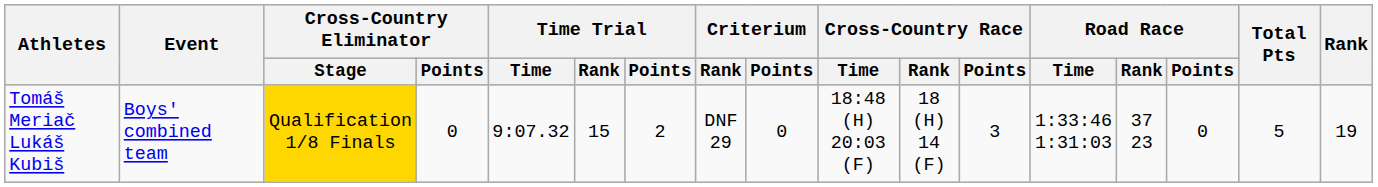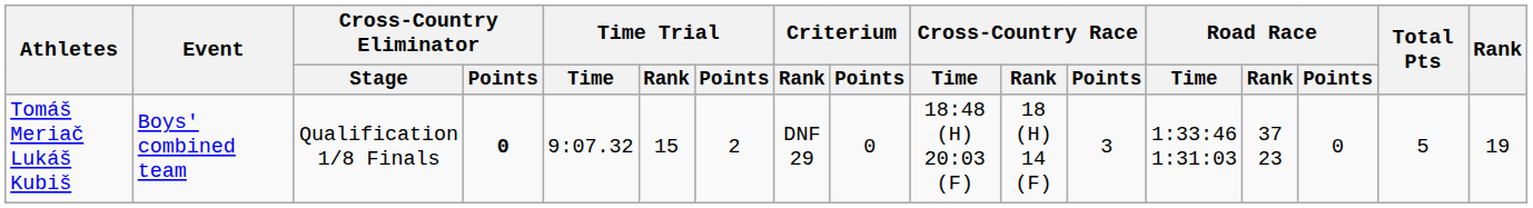row 3 | Cross-Country Eliminator / Stage: gold background -> no background
row 3 | Cross-Country Eliminator / Points: normal -> bold
